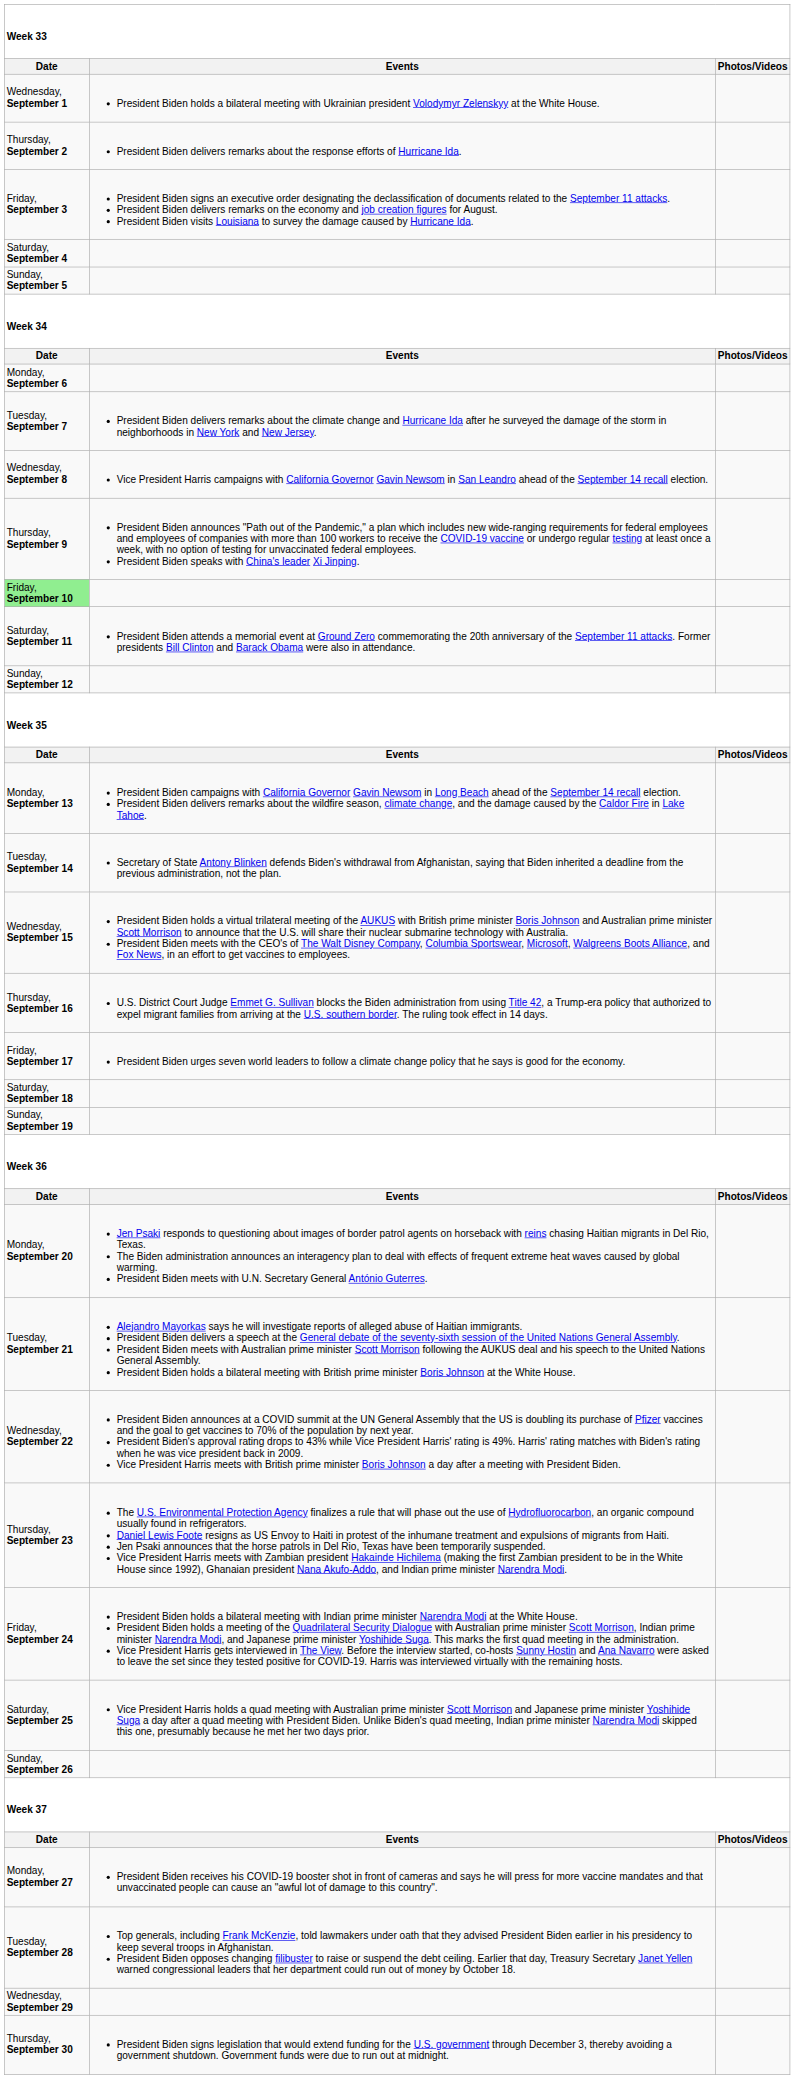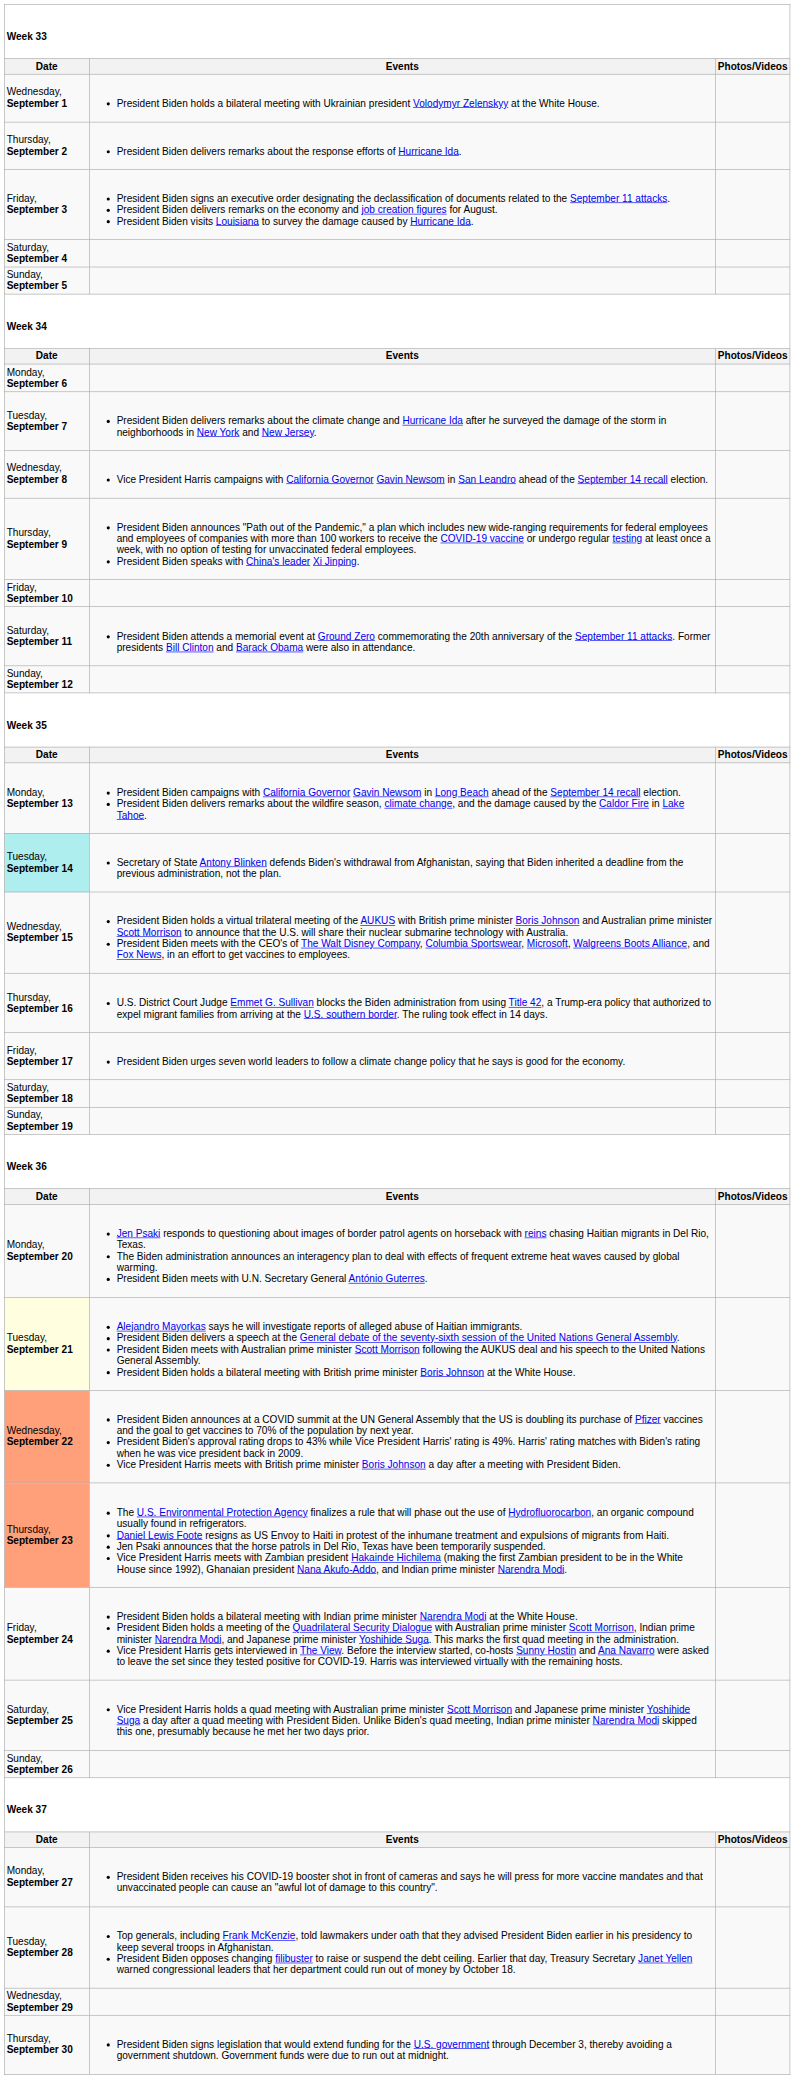Friday, September 10 | column 1: lightgreen background -> no background
Tuesday, September 14 | column 1: no background -> paleturquoise background
Tuesday, September 21 | column 1: no background -> lightyellow background
Wednesday, September 22 | column 1: no background -> lightsalmon background
Thursday, September 23 | column 1: no background -> lightsalmon background
